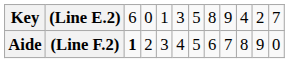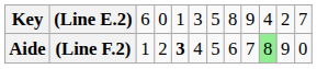Aide | column 3: bold -> normal
Aide | column 5: normal -> bold
Aide | column 10: no background -> lightgreen background
